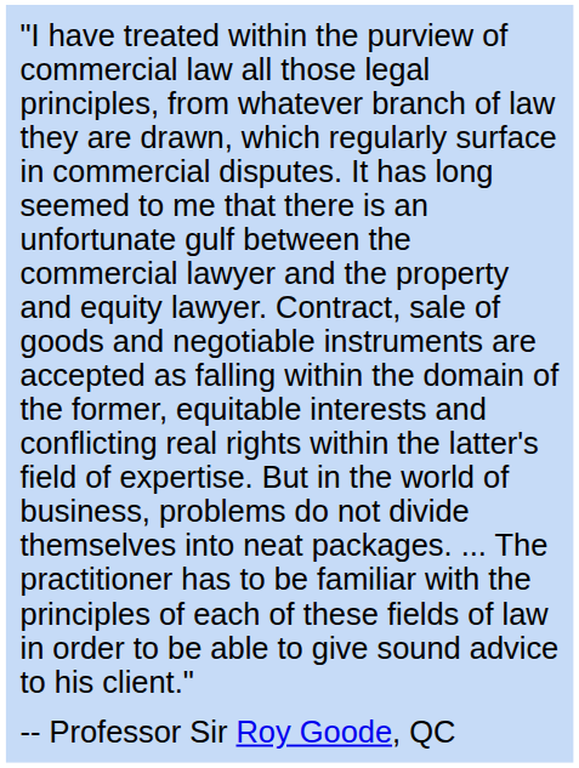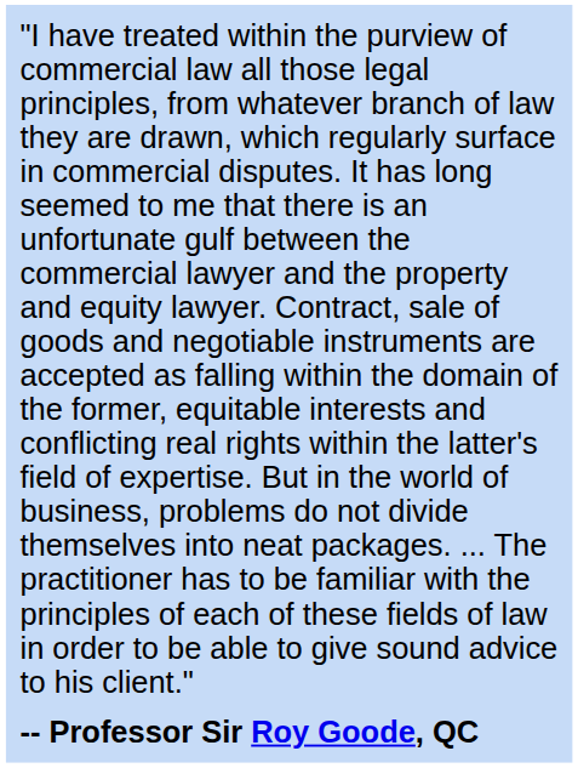row 2 | column 1: normal -> bold
